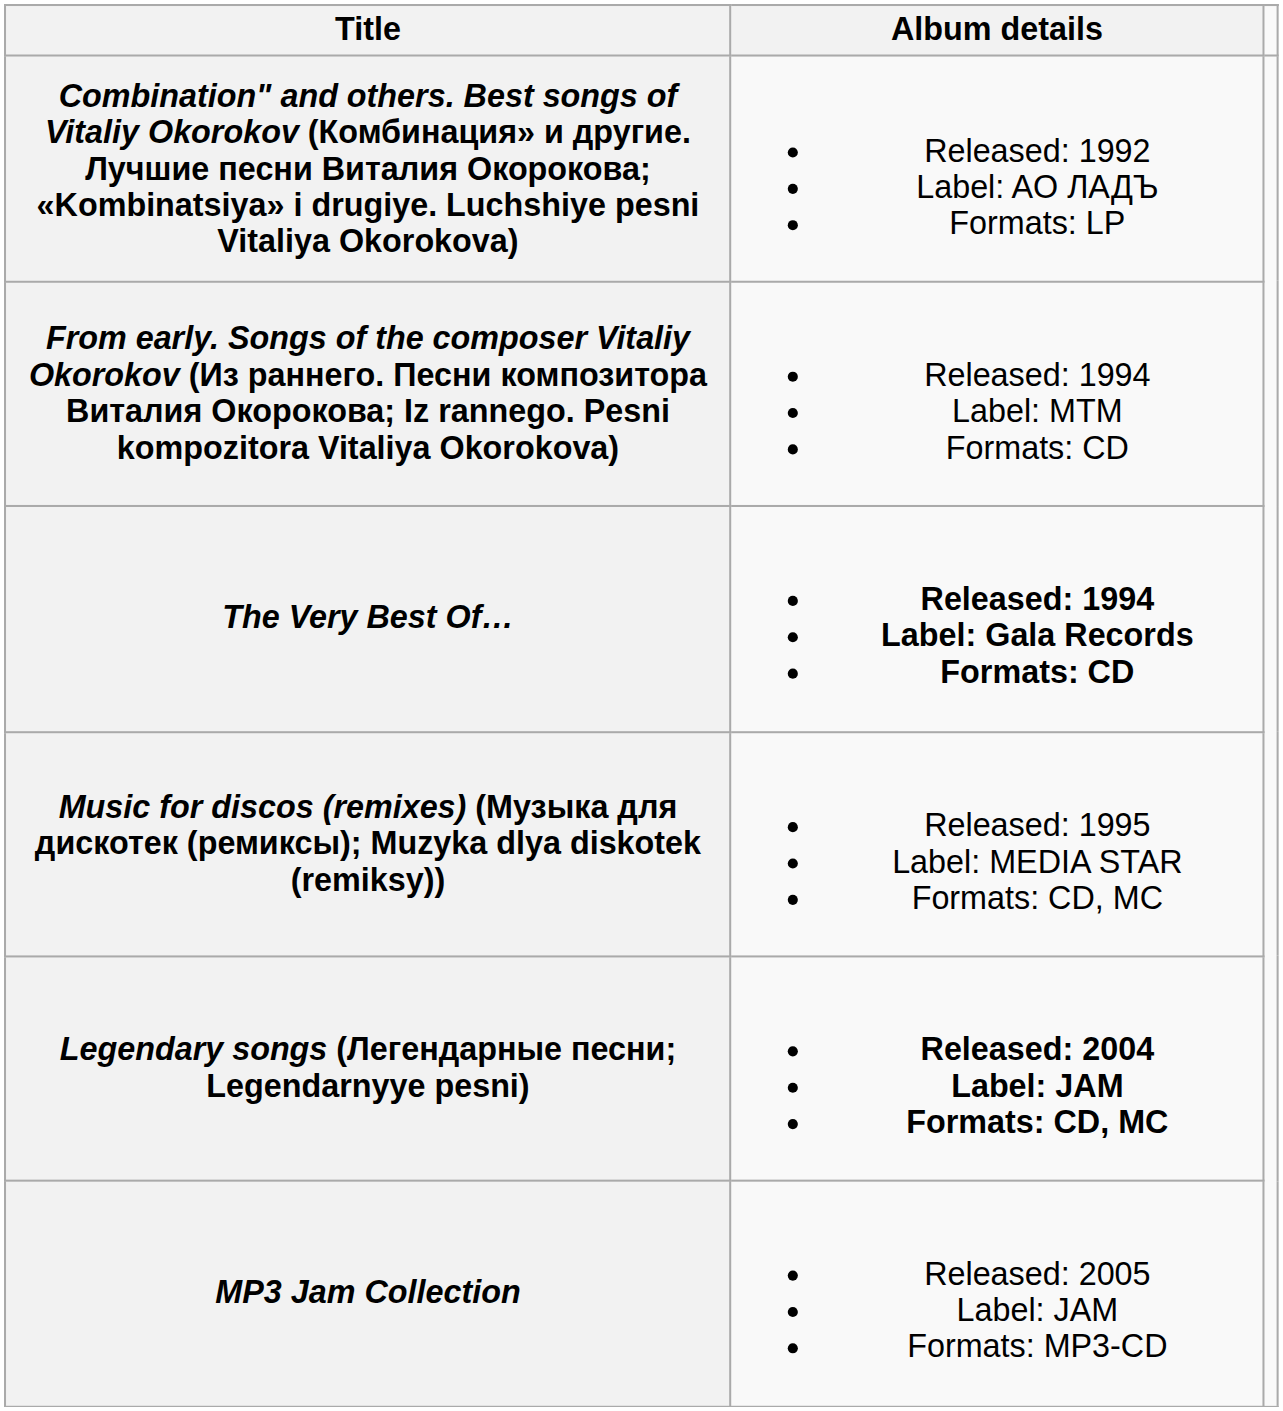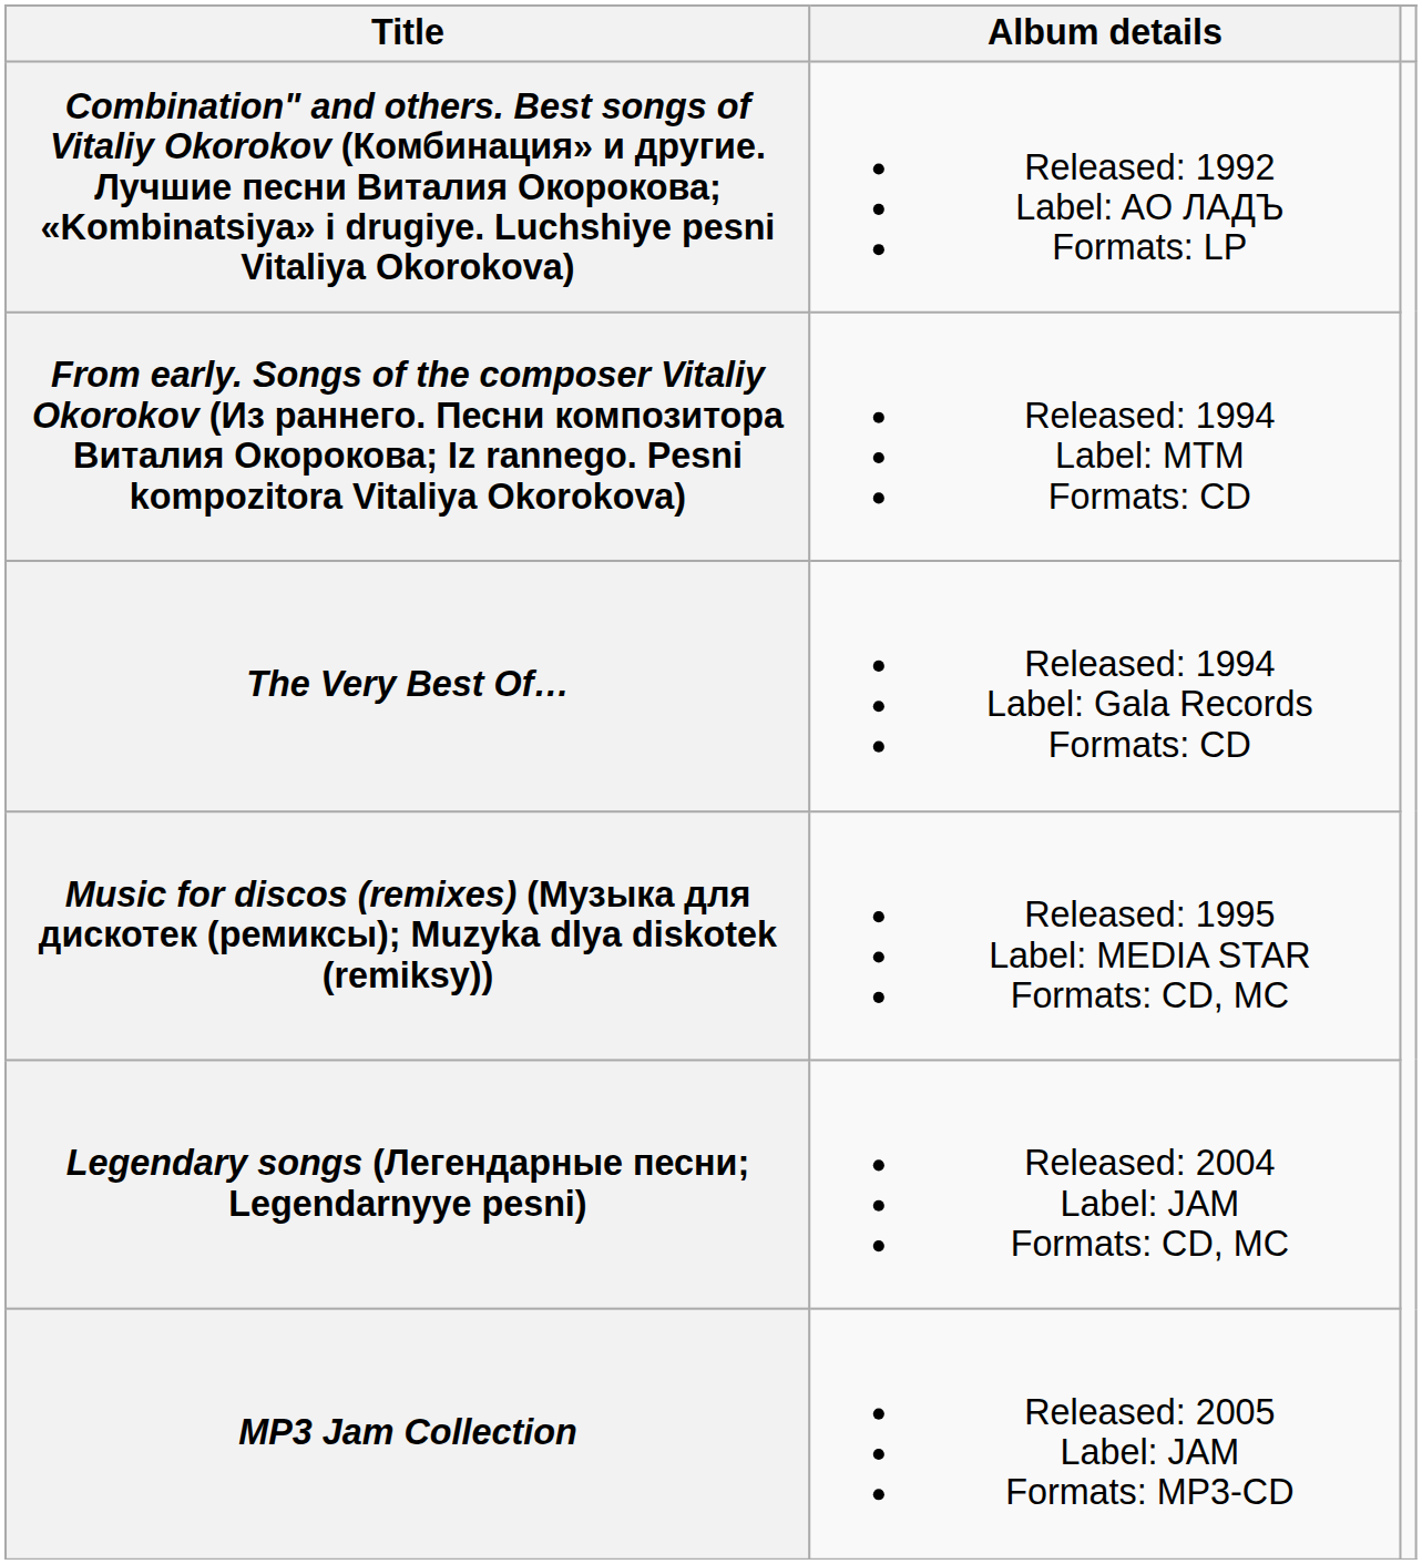The Very Best Of… | Album details: bold -> normal
Legendary songs (Легендарные песни; Legendarnyye pesni) | Album details: bold -> normal
